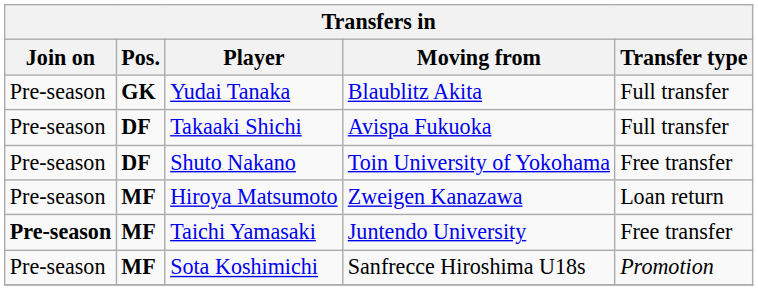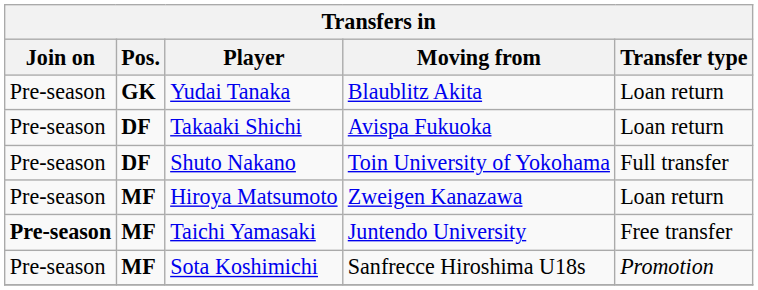Yudai Tanaka | Transfer type: Full transfer -> Loan return
Takaaki Shichi | Transfer type: Full transfer -> Loan return
Shuto Nakano | Transfer type: Free transfer -> Full transfer
